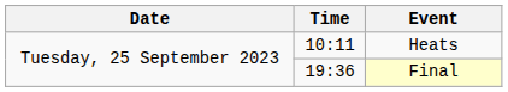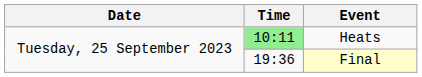Heats | Time: no background -> lightgreen background
